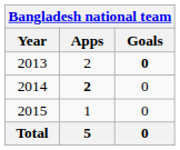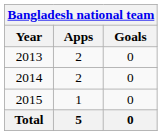2013 | Goals: bold -> normal
2014 | Apps: bold -> normal
